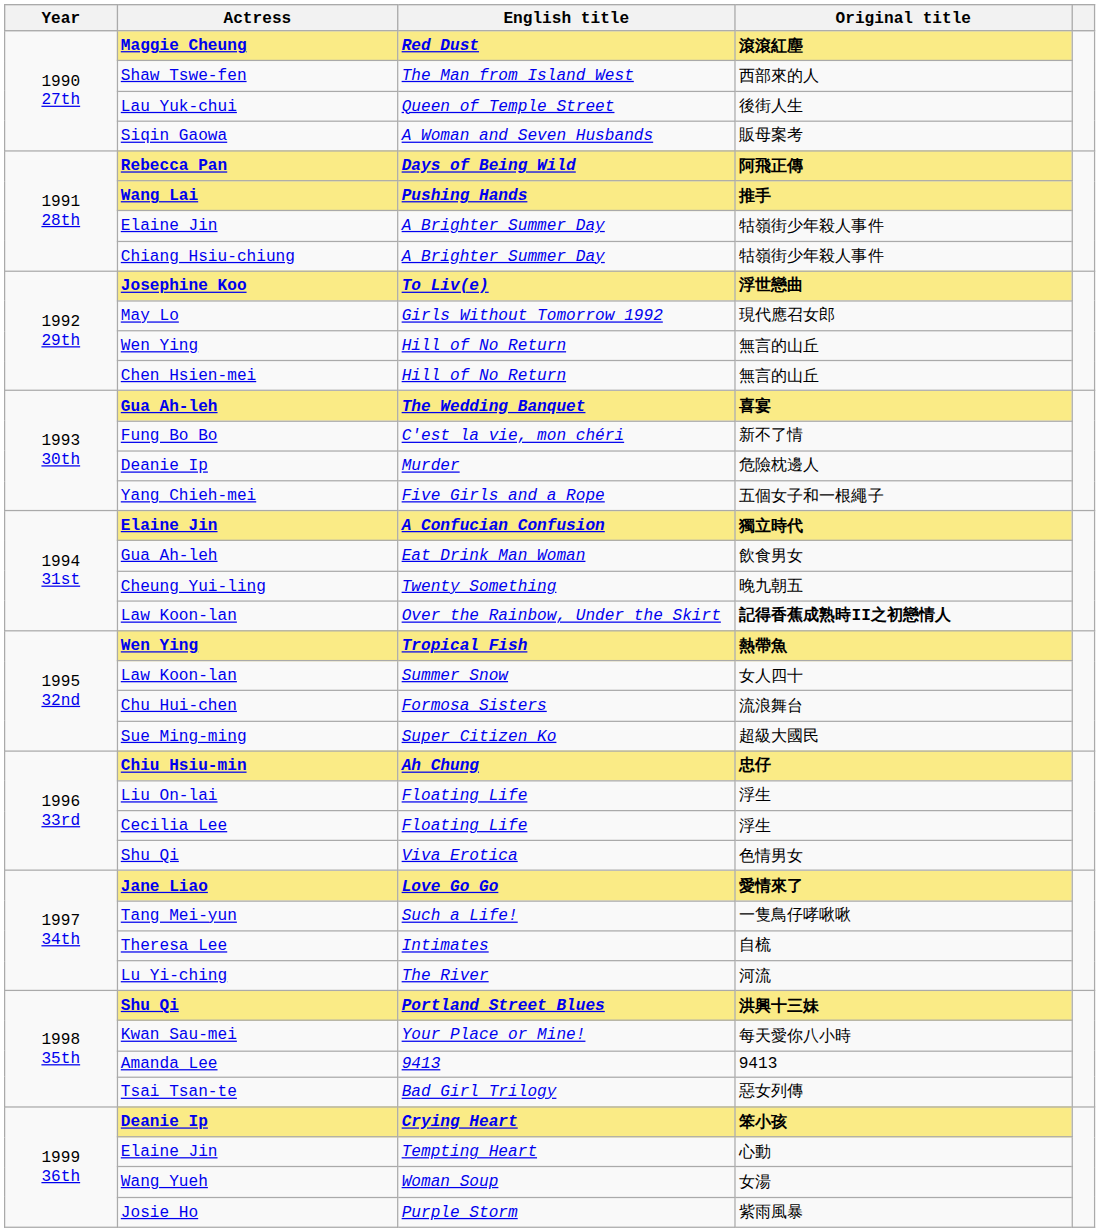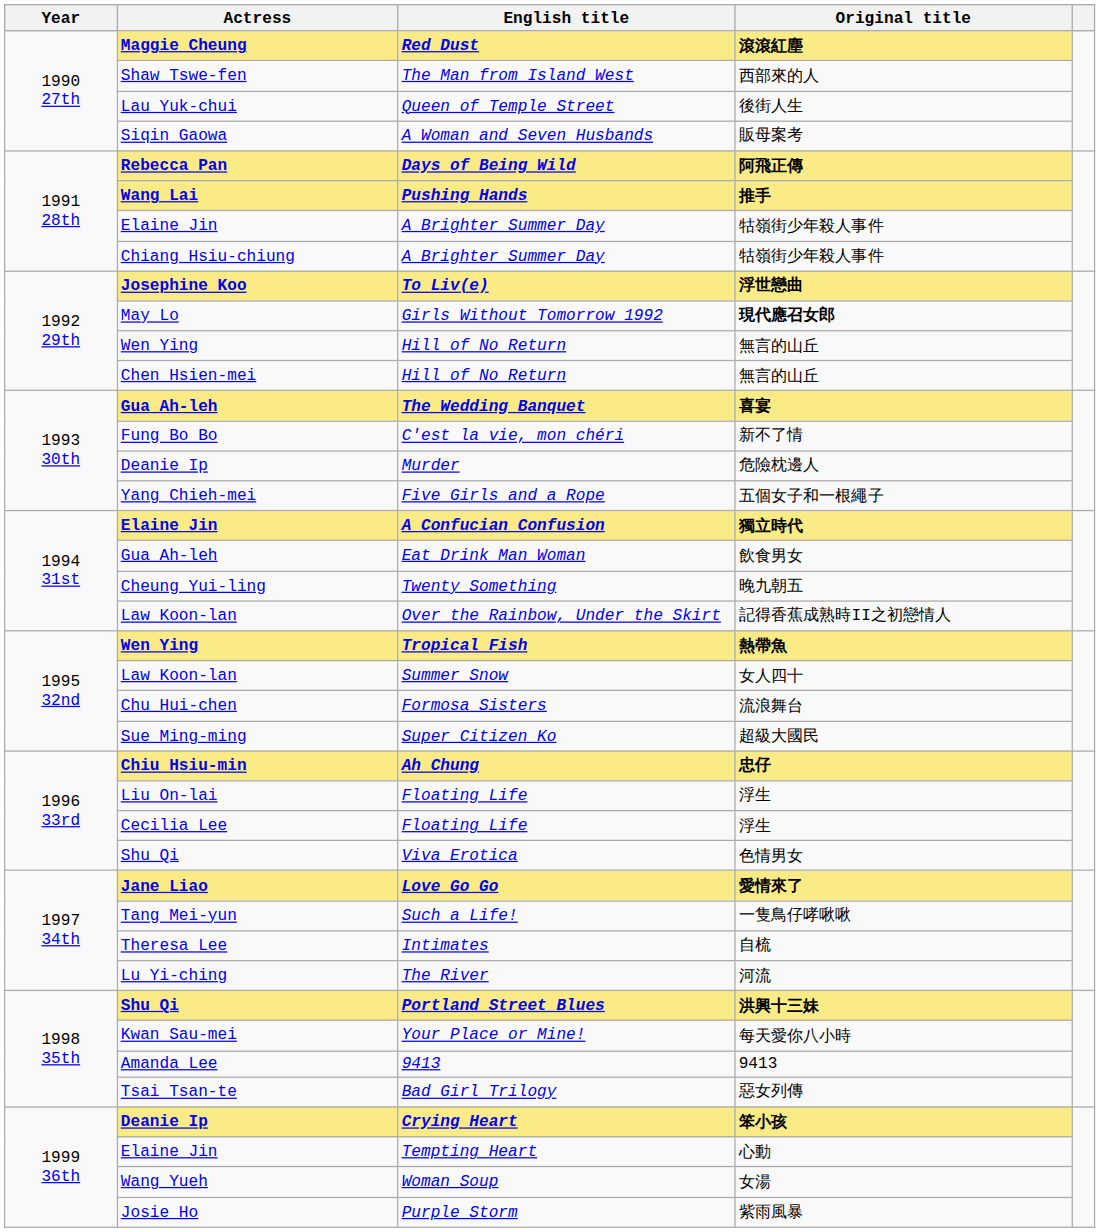Girls Without Tomorrow 1992 | Original title: normal -> bold
Over the Rainbow, Under the Skirt | Original title: bold -> normal
